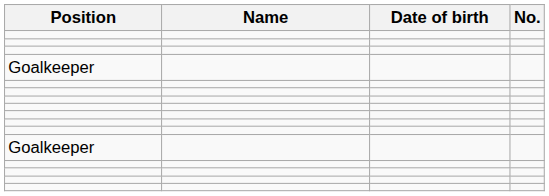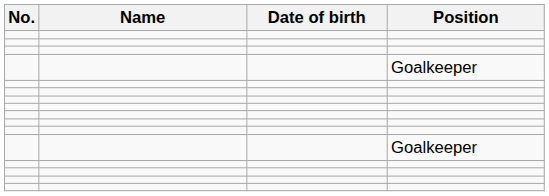columns swapped: No. <-> Position
